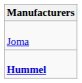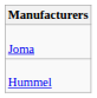row 3 | column 1: bold -> normal
